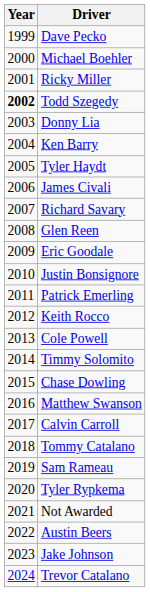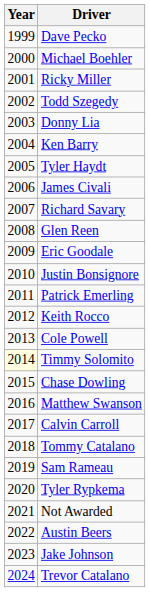Todd Szegedy | Year: bold -> normal
Timmy Solomito | Year: no background -> lightyellow background
